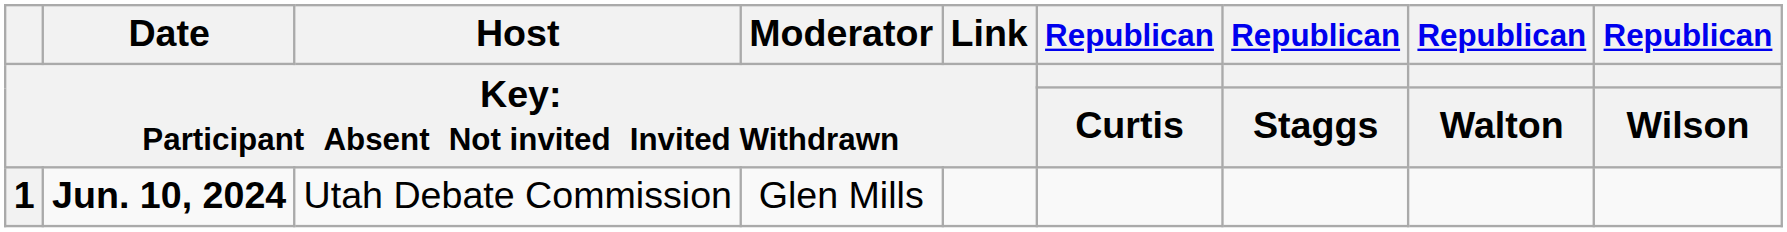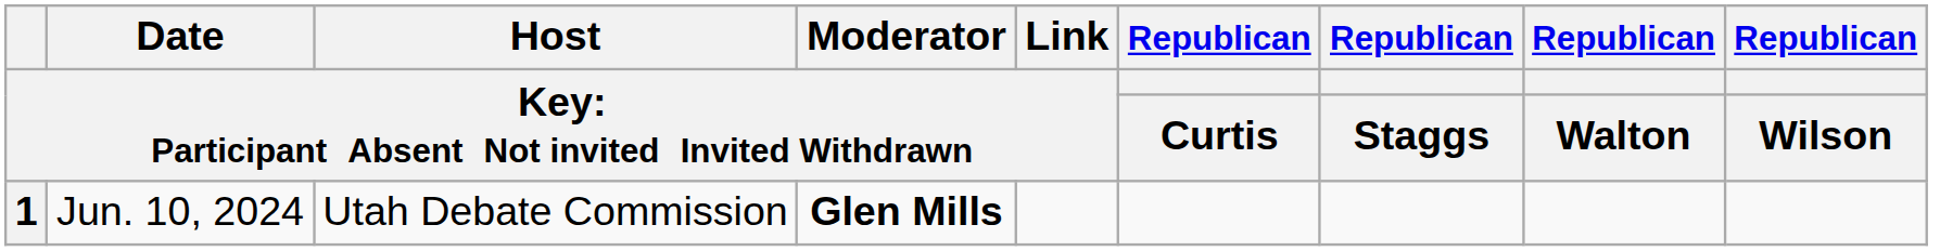1 | column 2: bold -> normal
1 | column 4: normal -> bold
